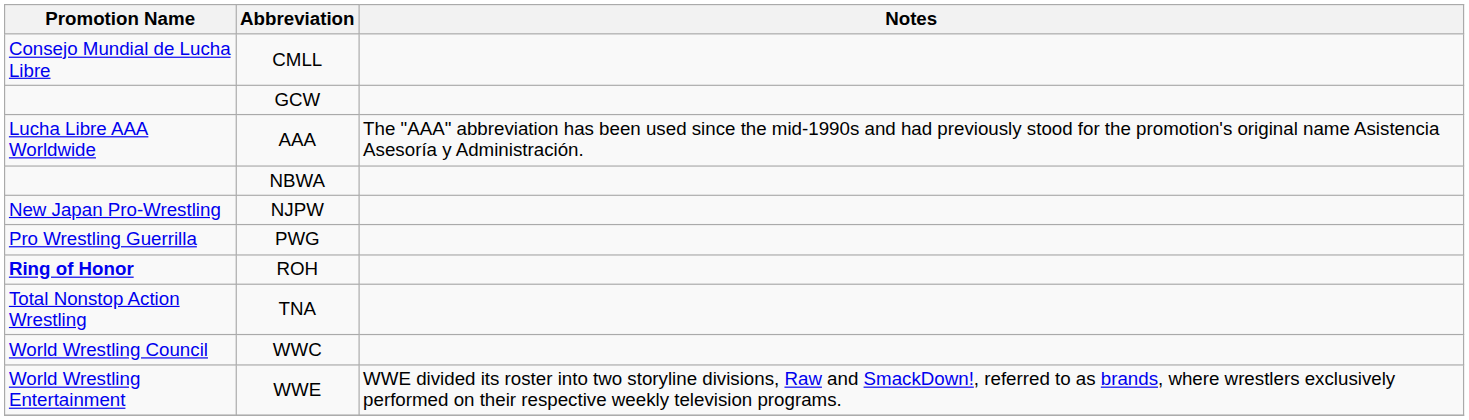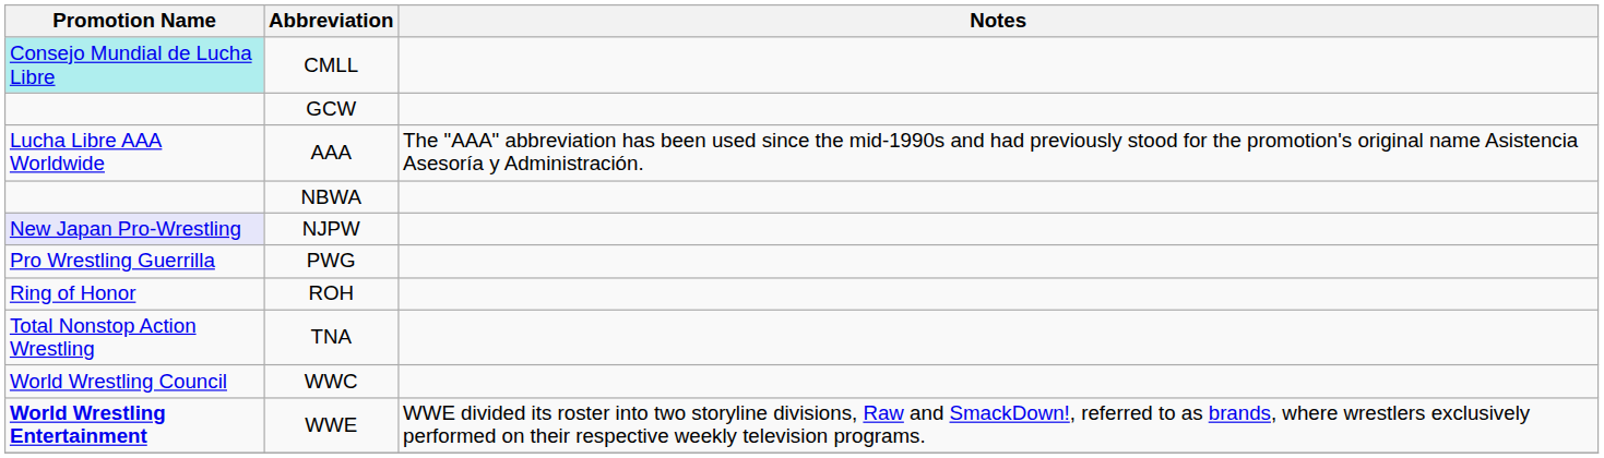CMLL | Promotion Name: no background -> paleturquoise background
NJPW | Promotion Name: no background -> lavender background
ROH | Promotion Name: bold -> normal
WWE | Promotion Name: normal -> bold
